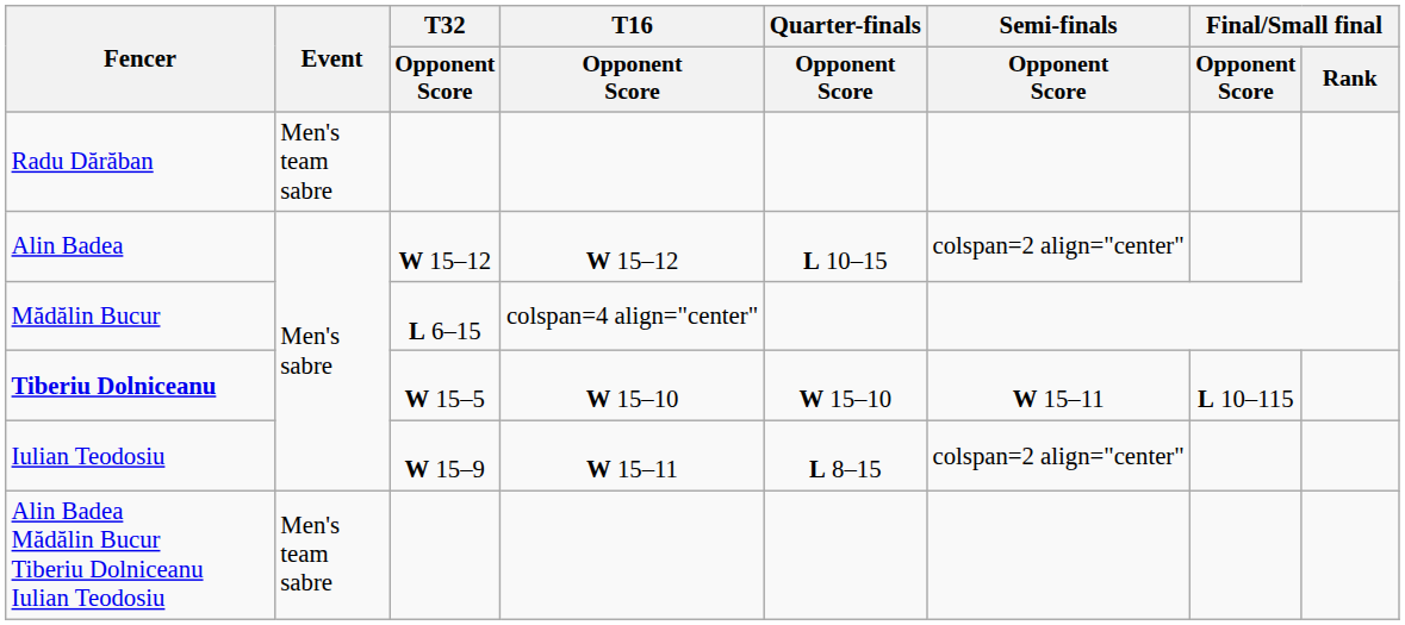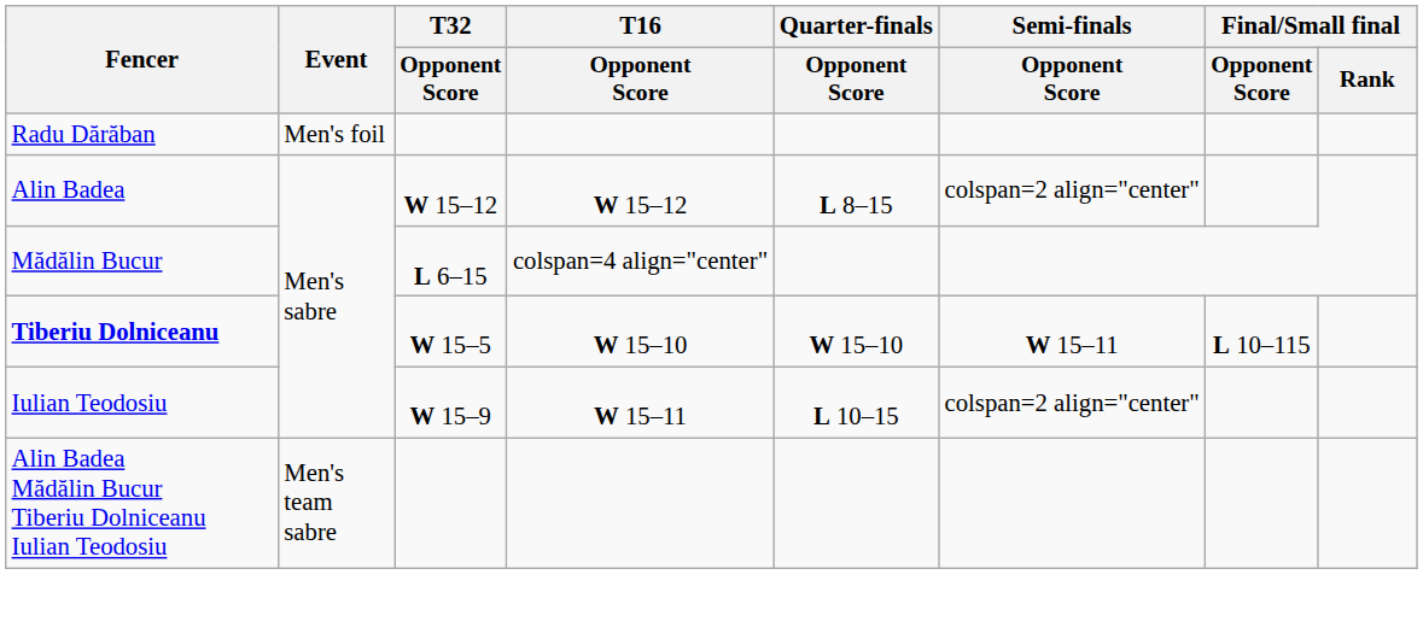Radu Dărăban | Event: Men's team sabre -> Men's foil
Alin Badea | Quarter-finals / Opponent Score: L 10–15 -> L 8–15
Iulian Teodosiu | Quarter-finals / Opponent Score: L 8–15 -> L 10–15
